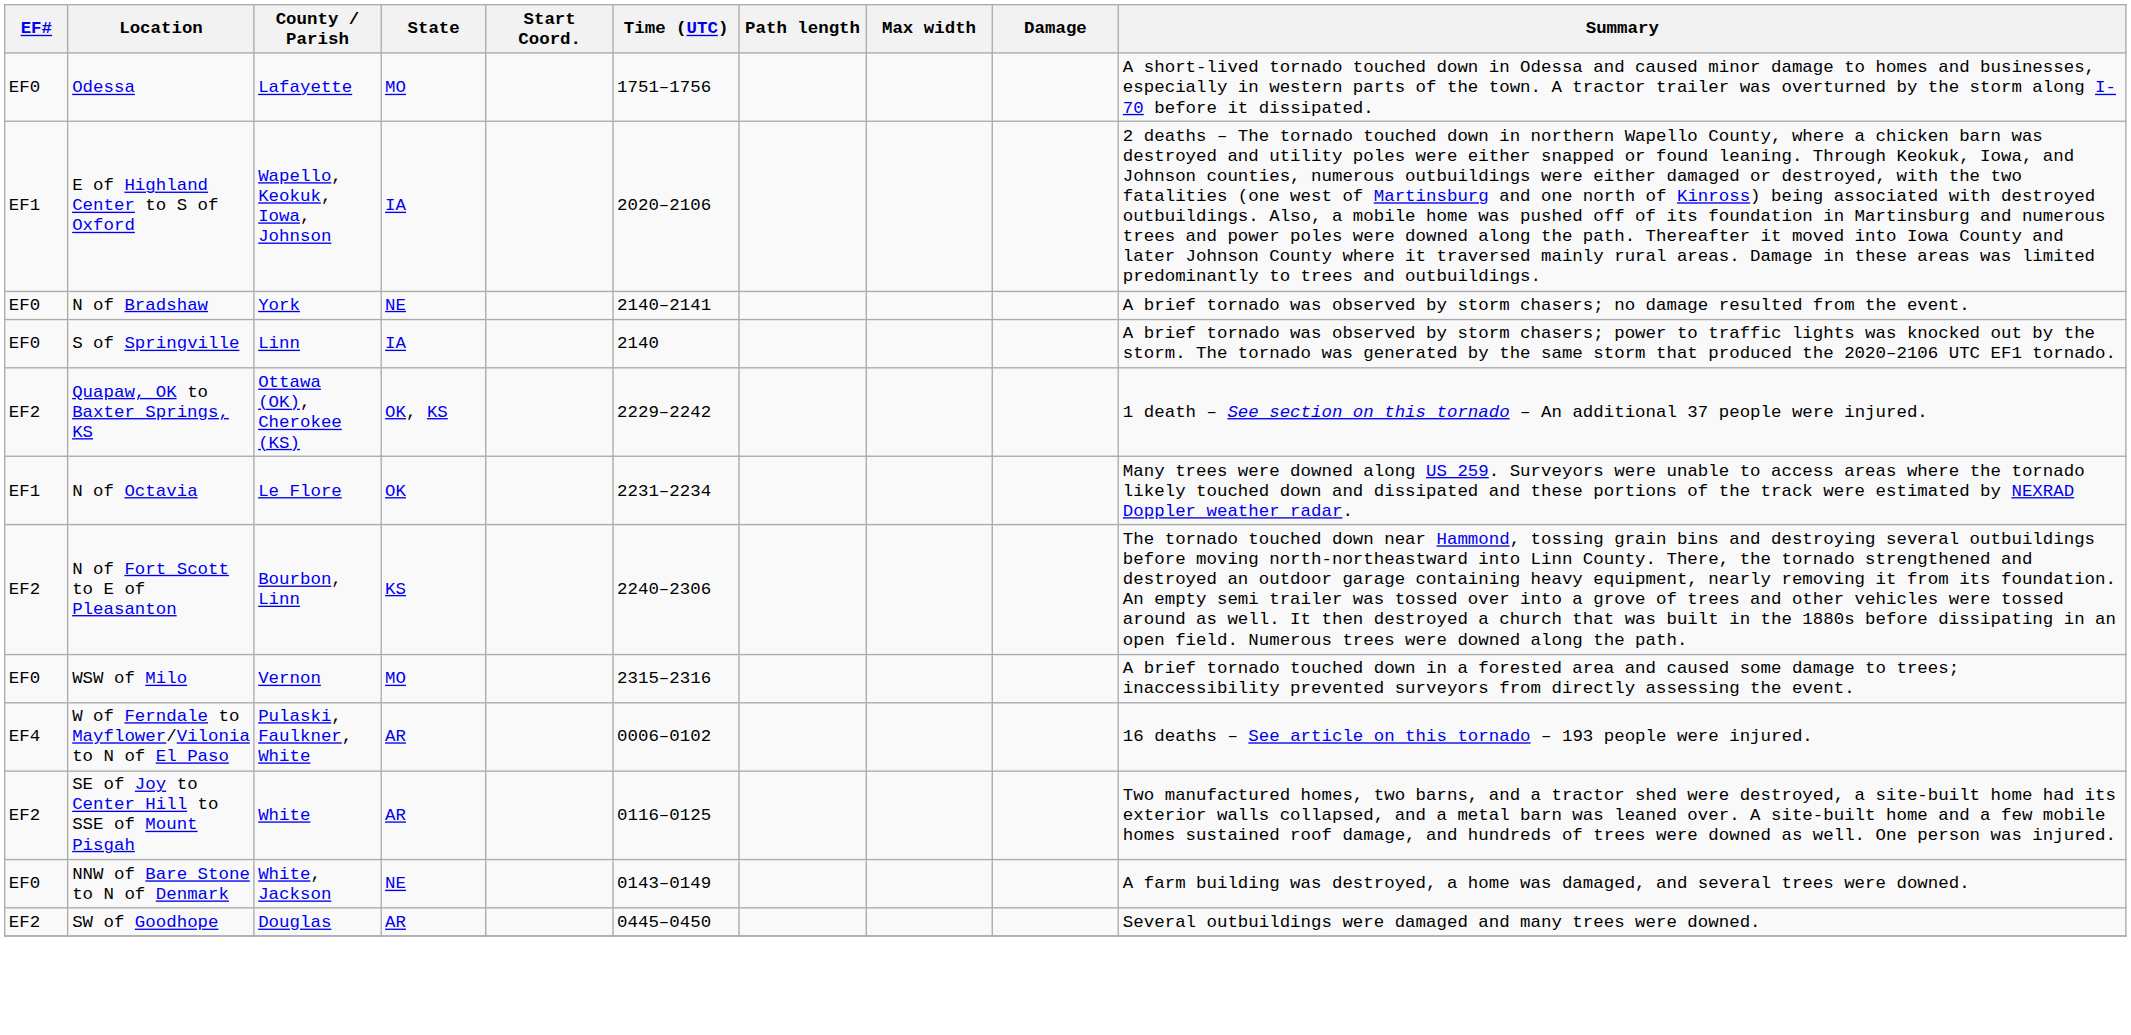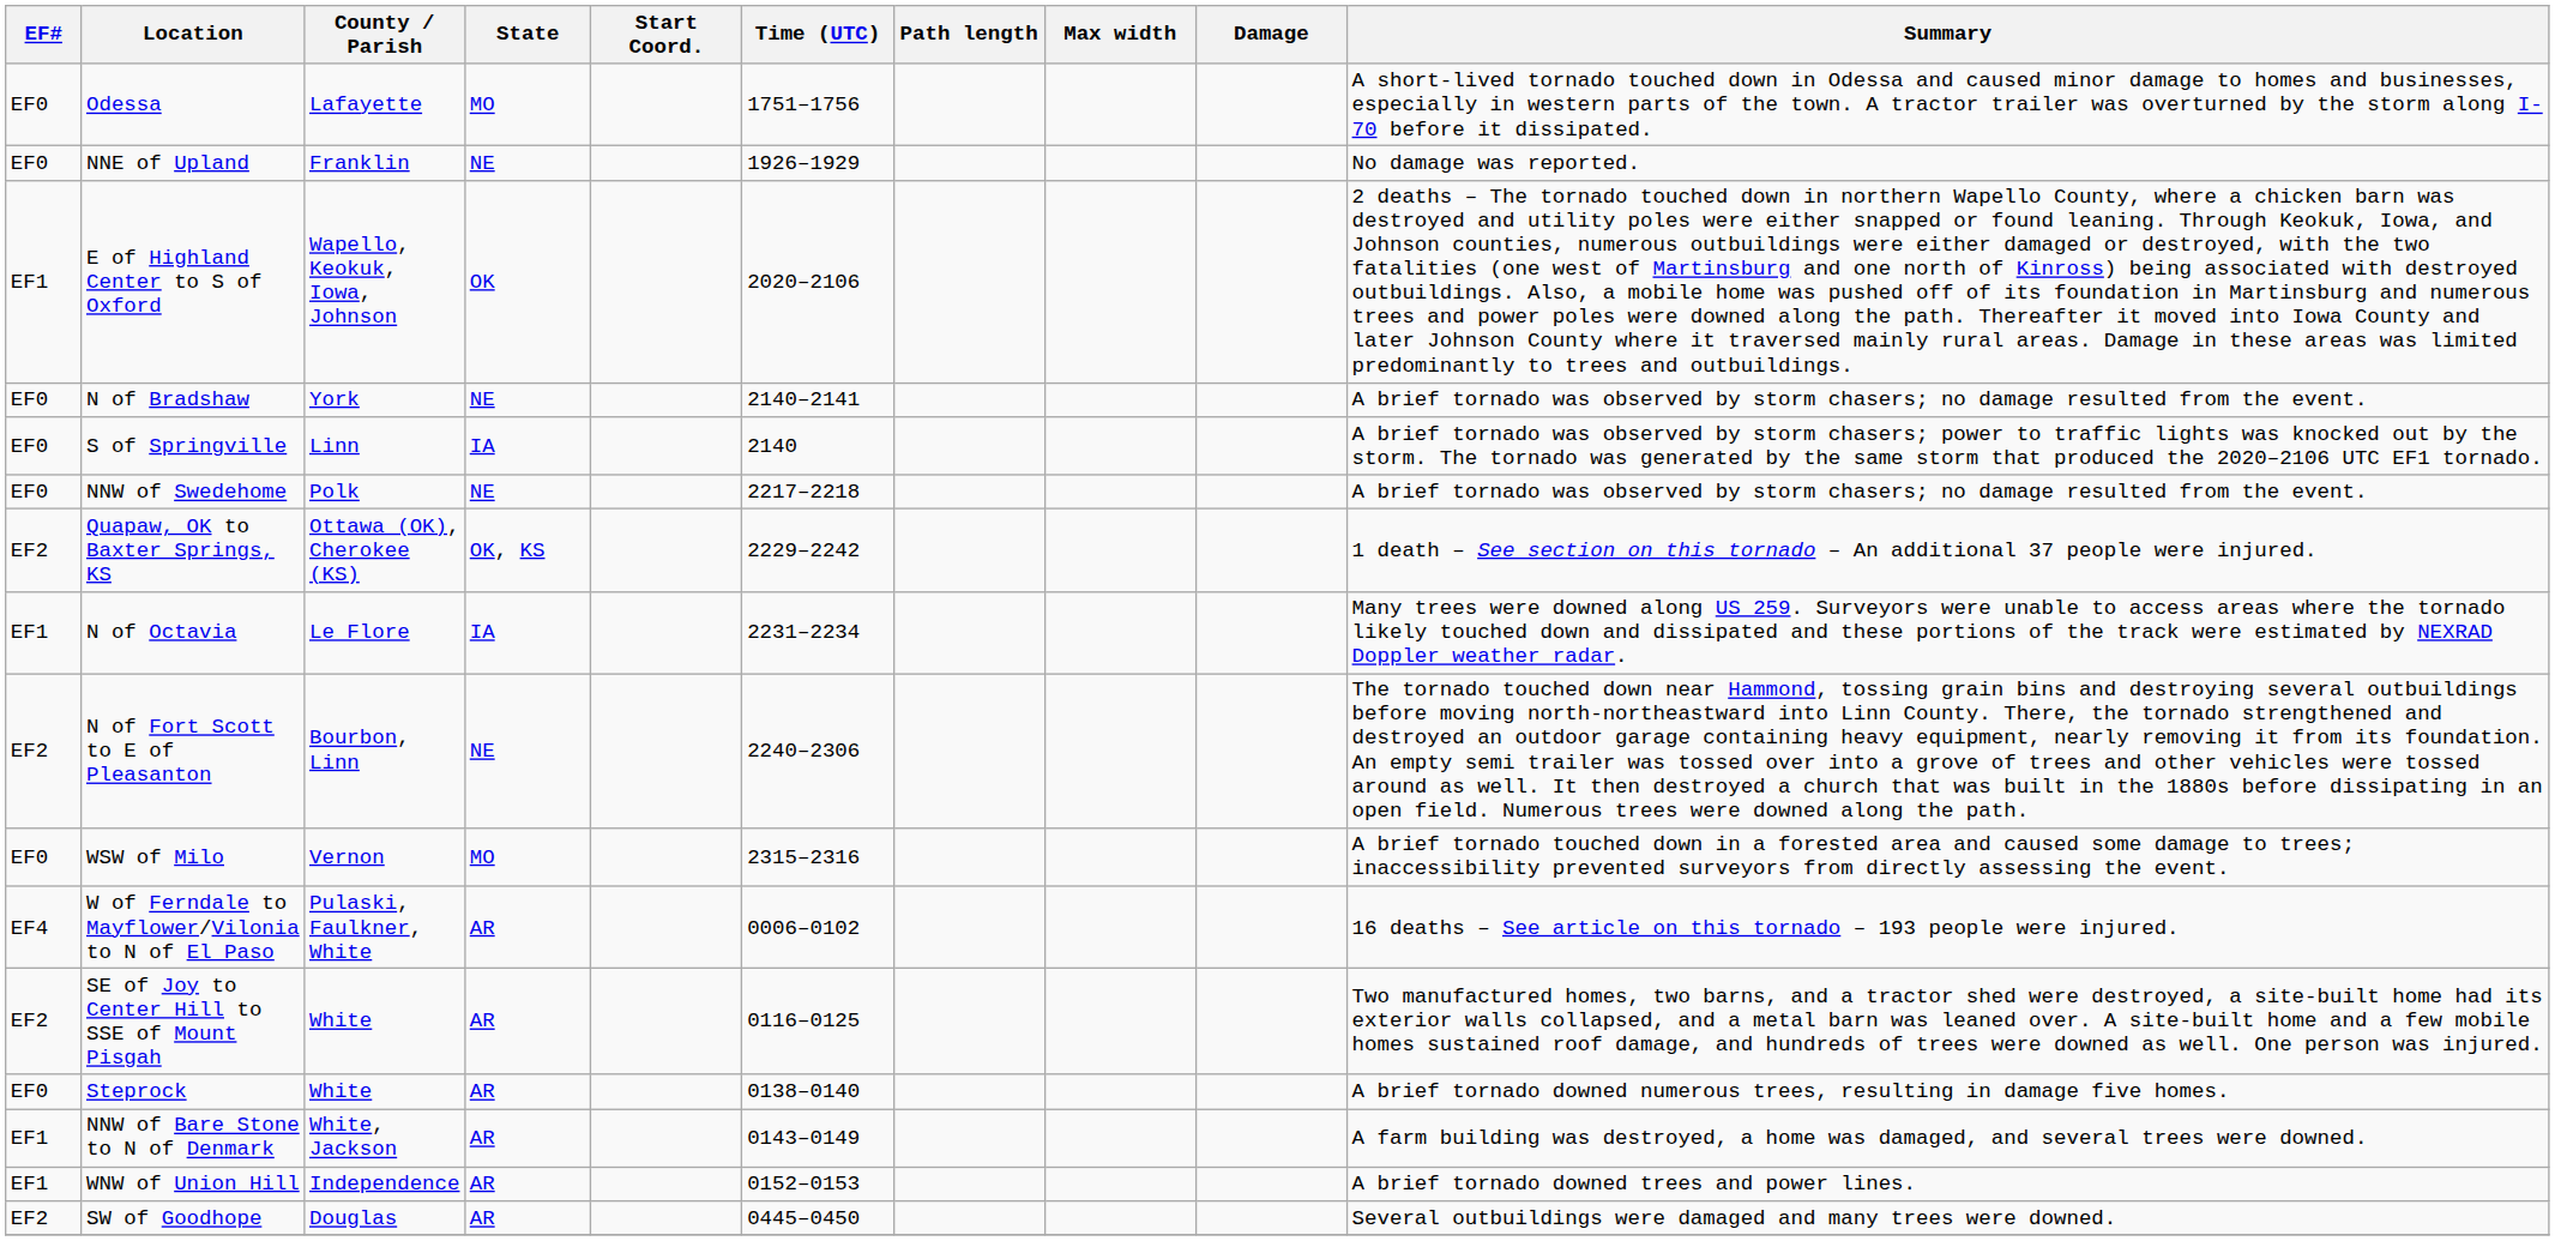+ row: EF0 | NNE of Upland | Franklin | NE | 1926–1929 | No damage was reported.
E of Highland Center to S of Oxford | State: IA -> OK
+ row: EF0 | NNW of Swedehome | Polk | NE | 2217–2218 | A brief tornado was observed by storm chasers; no damage resulted from the event.
N of Octavia | State: OK -> IA
N of Fort Scott to E of Pleasanton | State: KS -> NE
+ row: EF0 | Steprock | White | AR | 0138–0140 | A brief tornado downed numerous trees, resulting in damage five homes.
NNW of Bare Stone to N of Denmark | EF#: EF0 -> EF1
NNW of Bare Stone to N of Denmark | State: NE -> AR
+ row: EF1 | WNW of Union Hill | Independence | AR | 0152–0153 | A brief tornado downed trees and power lines.
